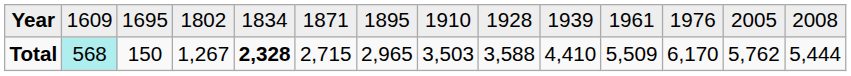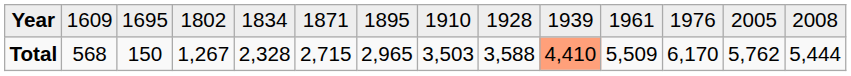row 2 | column 2: paleturquoise background -> no background
row 2 | column 5: bold -> normal
row 2 | column 10: no background -> lightsalmon background
